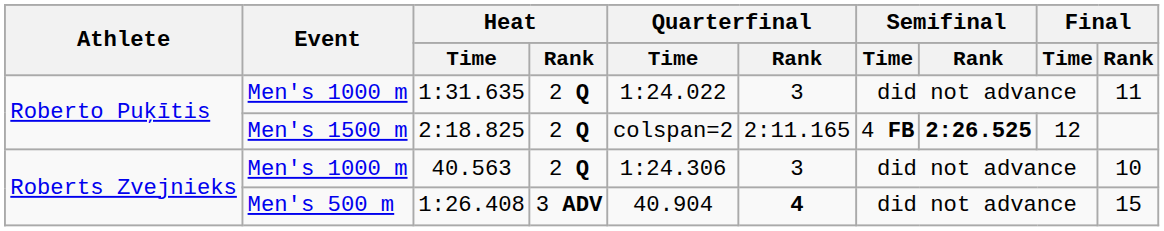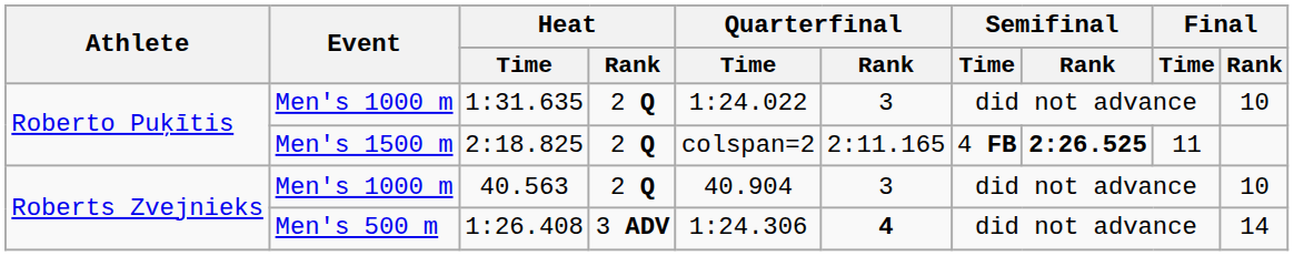1:31.635 | Final / Rank: 11 -> 10
2:18.825 | Final / Time: 12 -> 11
40.563 | Quarterfinal / Time: 1:24.306 -> 40.904
1:26.408 | Quarterfinal / Time: 40.904 -> 1:24.306
1:26.408 | Final / Rank: 15 -> 14
